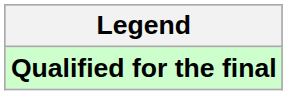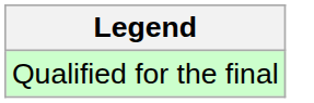row 2 | column 1: bold -> normal
